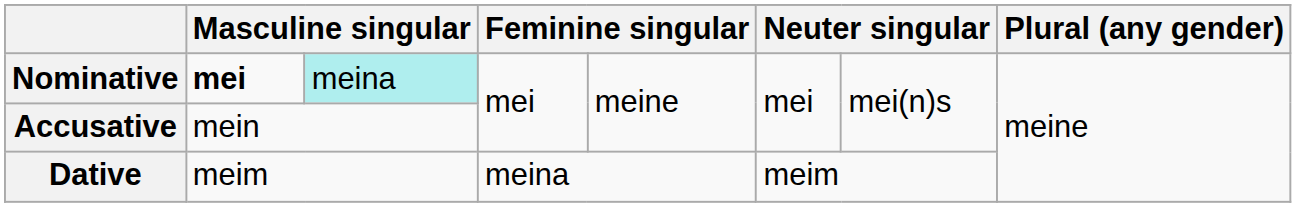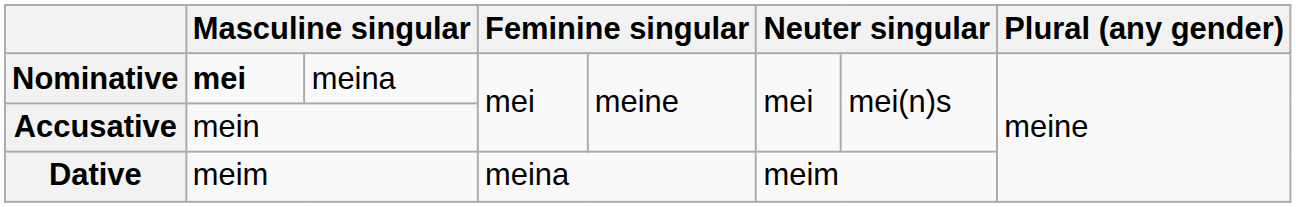Nominative | column 3: paleturquoise background -> no background
